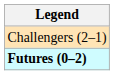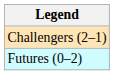row 3 | column 1: bold -> normal
